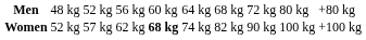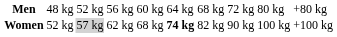Women | column 3: no background -> lightgrey background
Women | column 5: bold -> normal
Women | column 6: normal -> bold
